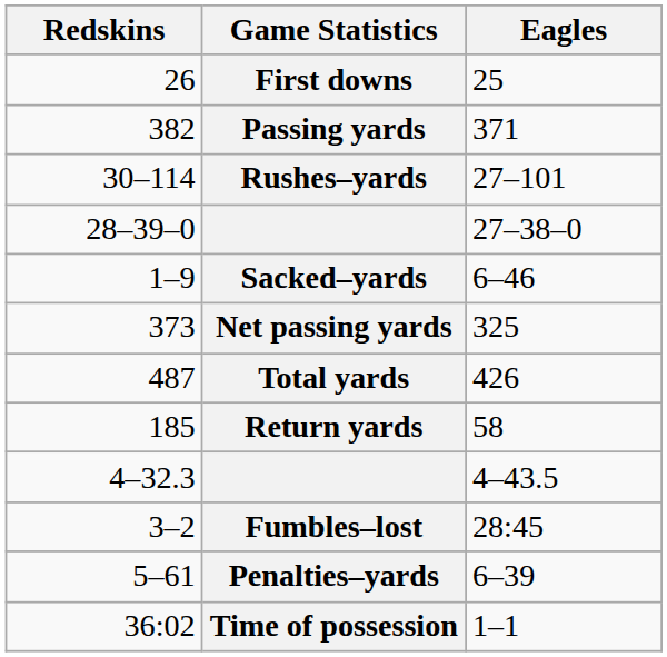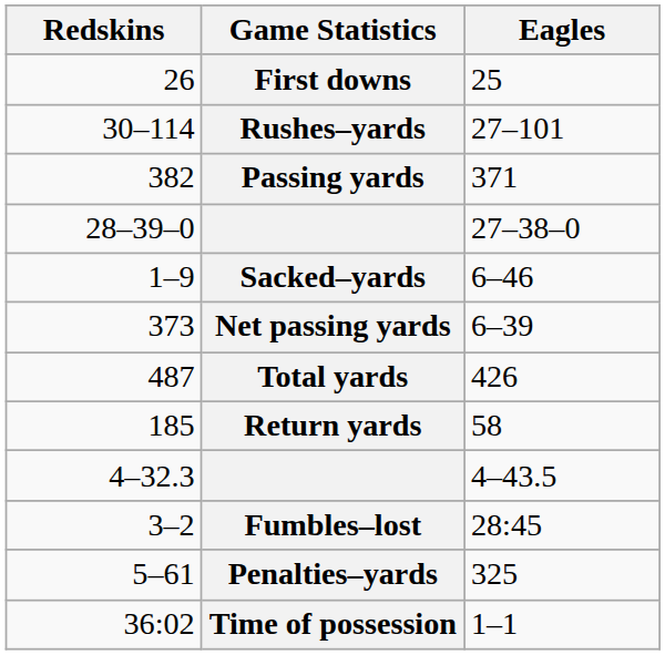rows swapped: Rushes–yards <-> Passing yards
Net passing yards | Eagles: 325 -> 6–39
Penalties–yards | Eagles: 6–39 -> 325
